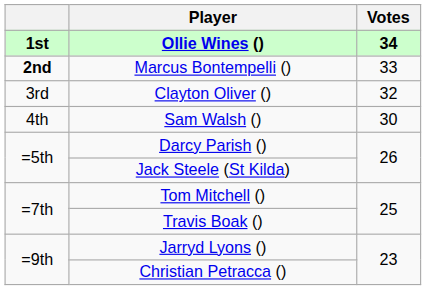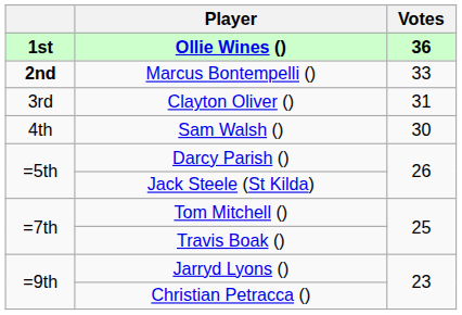Ollie Wines () | Votes: 34 -> 36
Clayton Oliver () | Votes: 32 -> 31
